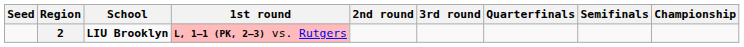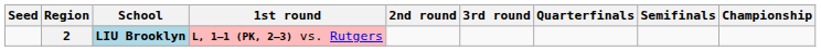2 | School: no background -> lightblue background
